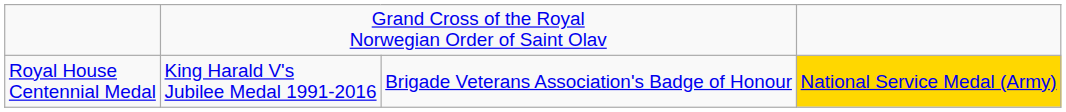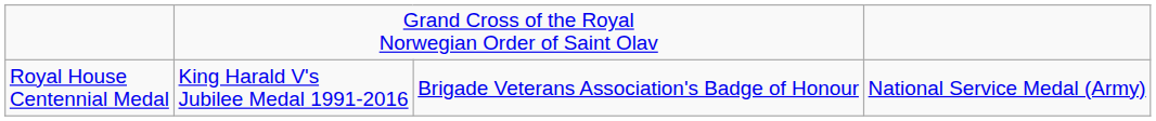Royal House Centennial Medal | column 4: gold background -> no background
